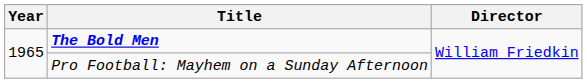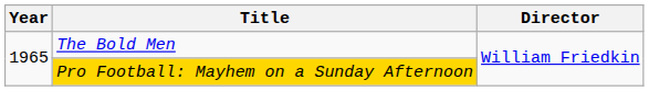The Bold Men | Title: bold -> normal
Pro Football: Mayhem on a Sunday Afternoon | Title: no background -> gold background
